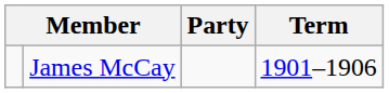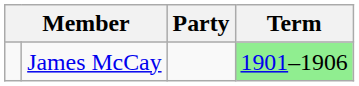James McCay | Term: no background -> lightgreen background
